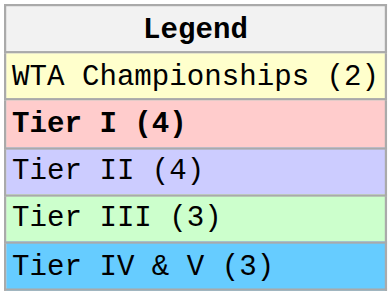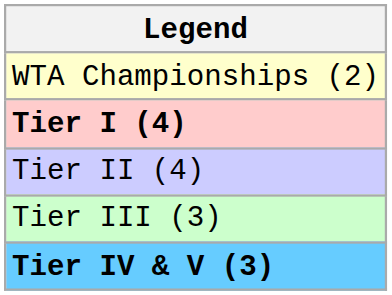row 6 | column 1: normal -> bold
